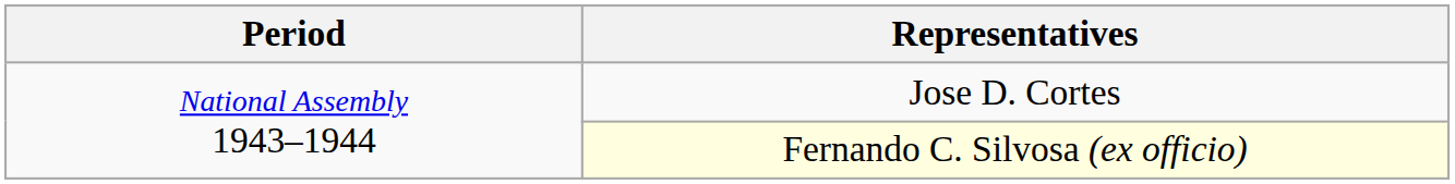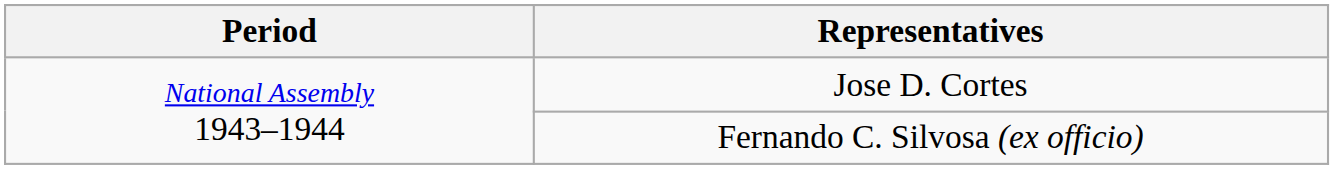Fernando C. Silvosa (ex officio) | Representatives: lightyellow background -> no background
